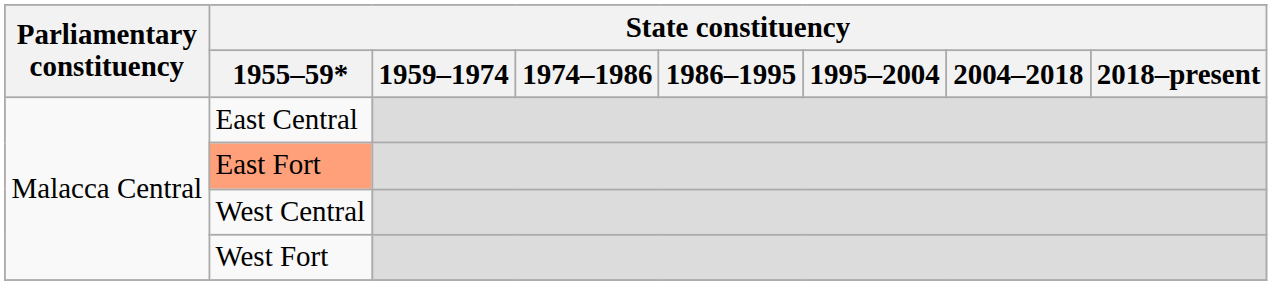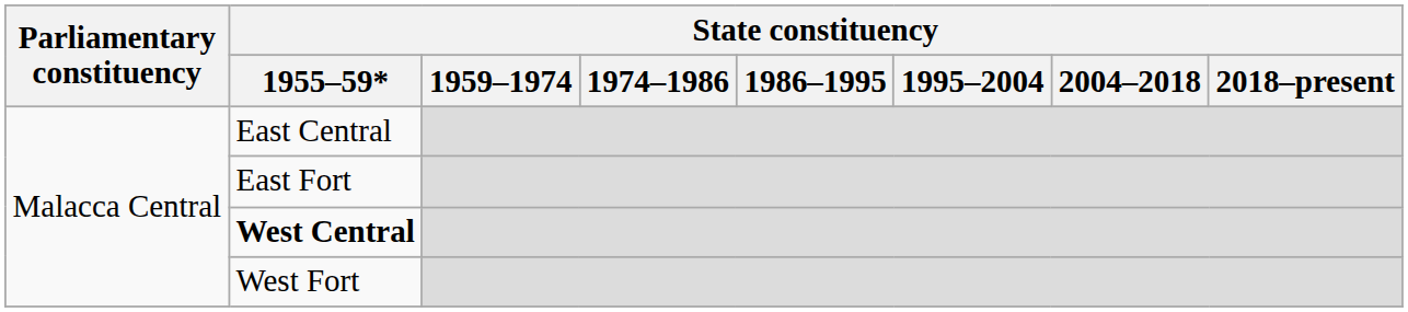East Fort | State constituency / 1955–59*: lightsalmon background -> no background
West Central | State constituency / 1955–59*: normal -> bold
